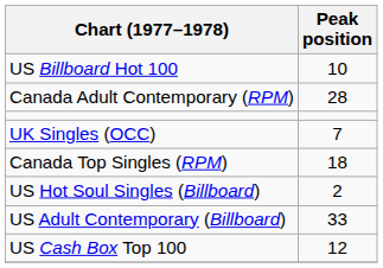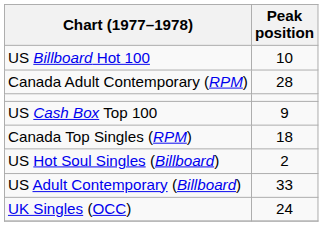row 5 | Chart (1977–1978): UK Singles (OCC) -> US Cash Box Top 100
row 5 | Peak position: 7 -> 9
row 9 | Chart (1977–1978): US Cash Box Top 100 -> UK Singles (OCC)
row 9 | Peak position: 12 -> 24
